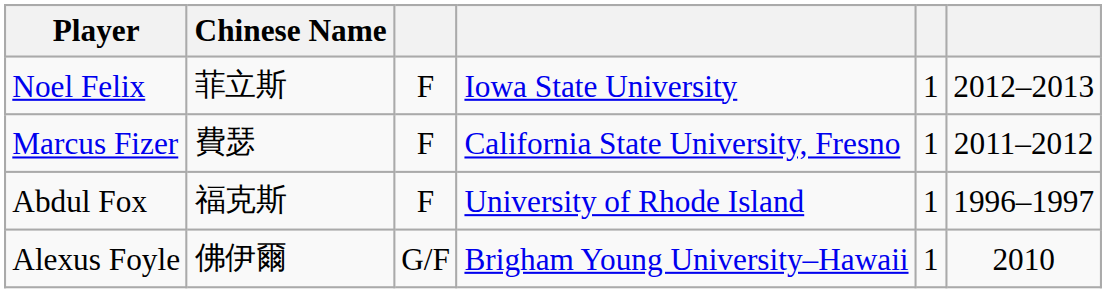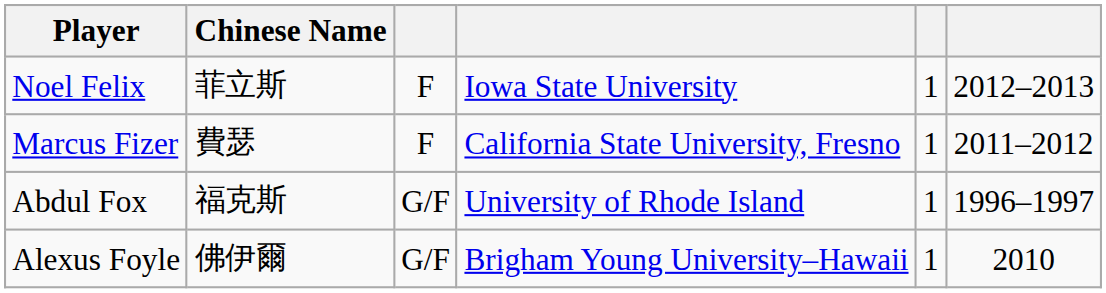Abdul Fox | column 3: F -> G/F
